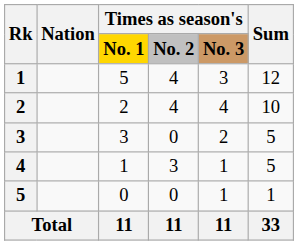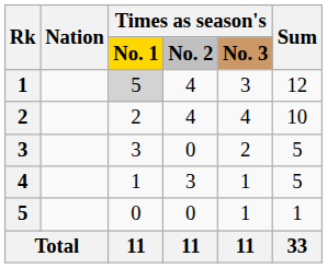row 3 | Times as season's / No. 1: no background -> lightgrey background
